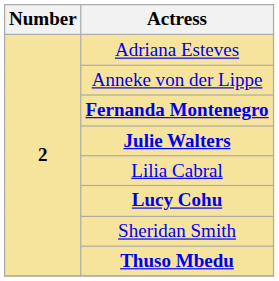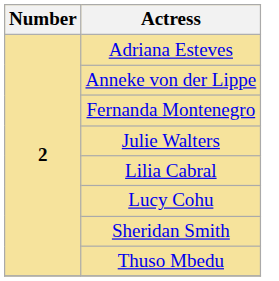Fernanda Montenegro | Actress: bold -> normal
Julie Walters | Actress: bold -> normal
Lucy Cohu | Actress: bold -> normal
Thuso Mbedu | Actress: bold -> normal
